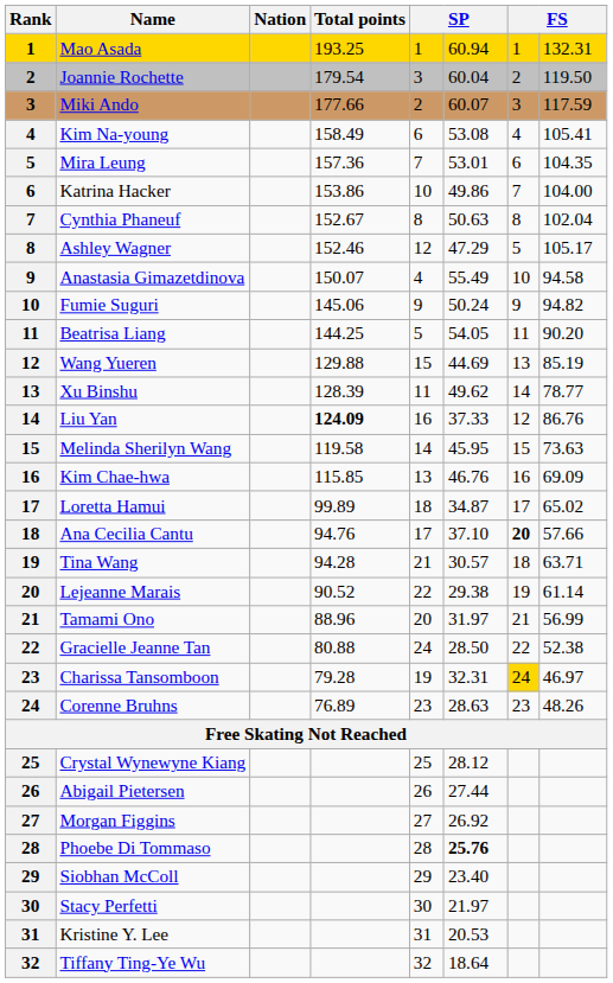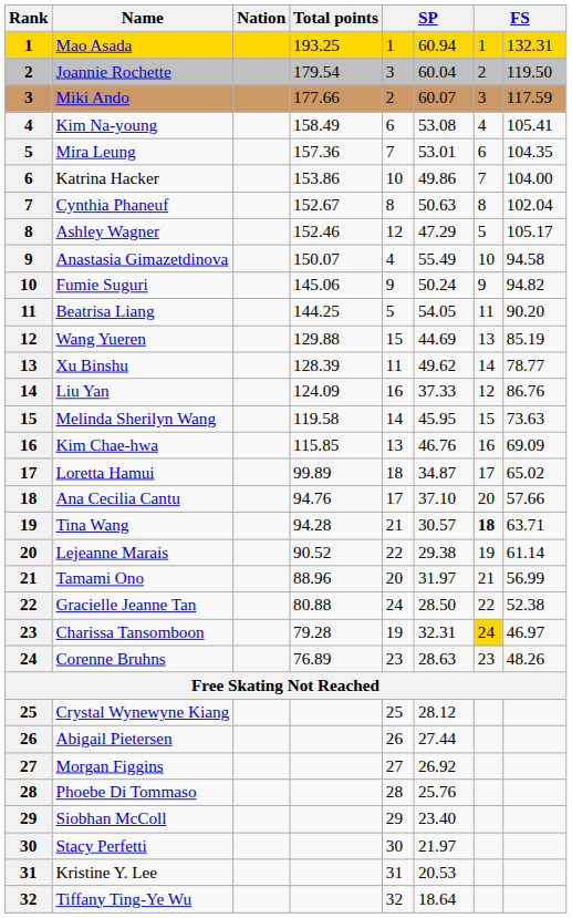Liu Yan | Total points: bold -> normal
Ana Cecilia Cantu | column 7: bold -> normal
Tina Wang | column 7: normal -> bold
Phoebe Di Tommaso | column 6: bold -> normal
